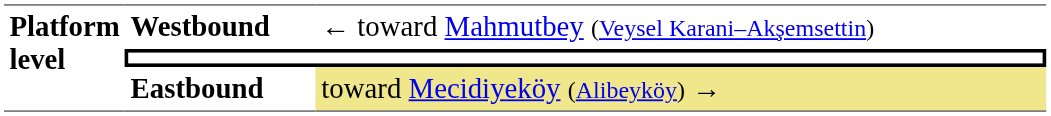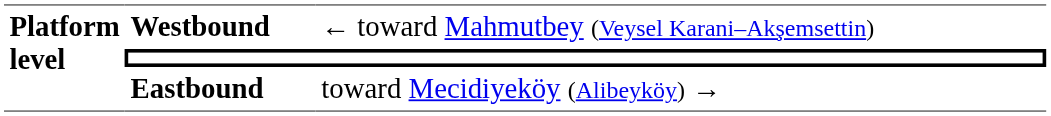Eastbound | column 3: khaki background -> no background
